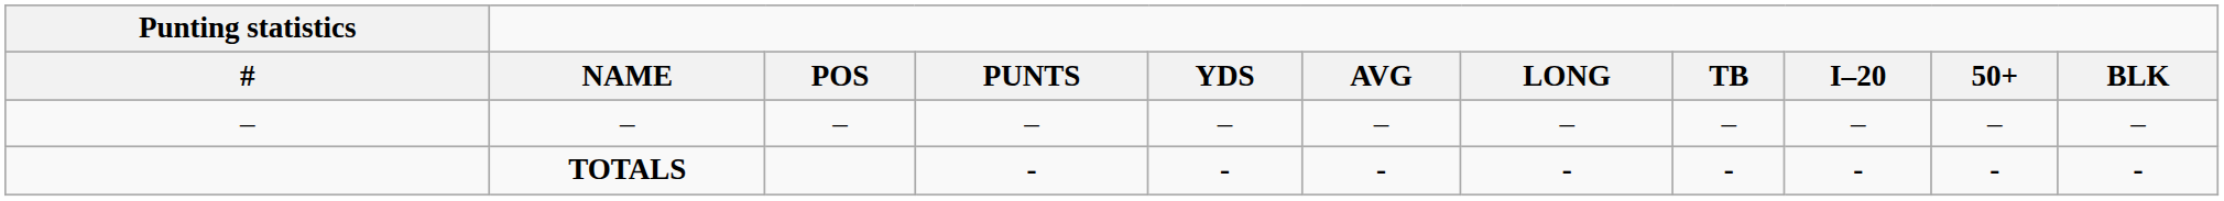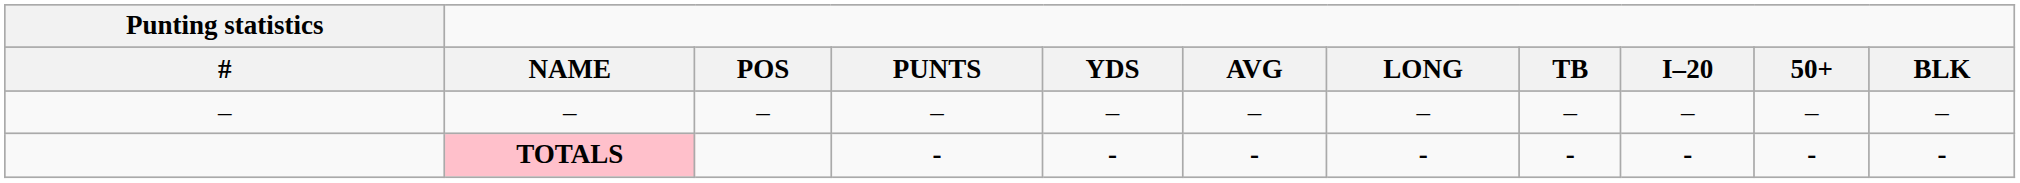row 4 | NAME: no background -> pink background
